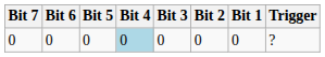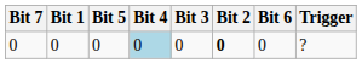columns swapped: Bit 6 <-> Bit 1
row 2 | Bit 2: normal -> bold
